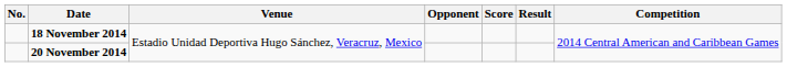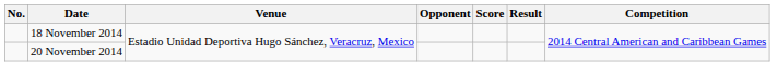18 November 2014 | Date: bold -> normal
20 November 2014 | Date: bold -> normal
